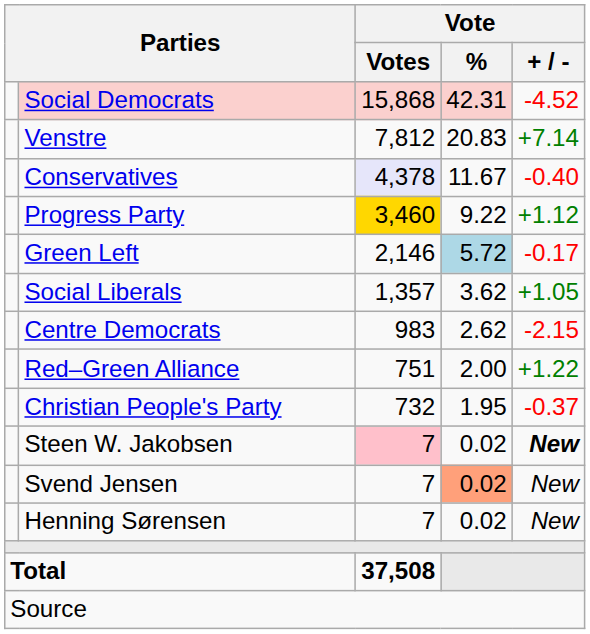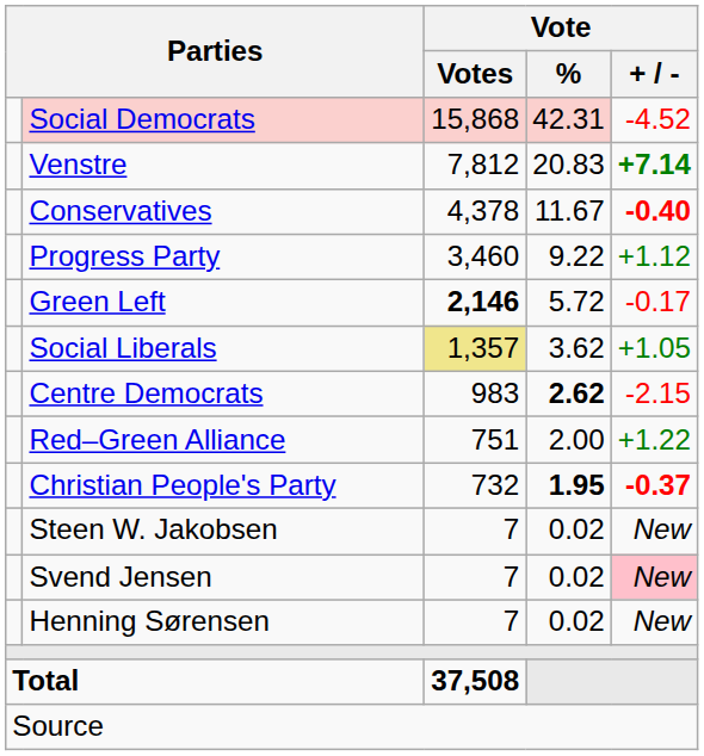Venstre | Vote / + / -: normal -> bold
Conservatives | Vote / Votes: lavender background -> no background
Conservatives | Vote / + / -: normal -> bold
Progress Party | Vote / Votes: gold background -> no background
Green Left | Vote / Votes: normal -> bold
Green Left | Vote / %: lightblue background -> no background
Social Liberals | Vote / Votes: no background -> khaki background
Centre Democrats | Vote / %: normal -> bold
Christian People's Party | Vote / %: normal -> bold
Christian People's Party | Vote / + / -: normal -> bold
Steen W. Jakobsen | Vote / Votes: pink background -> no background
Steen W. Jakobsen | Vote / + / -: bold -> normal
Svend Jensen | Vote / %: lightsalmon background -> no background
Svend Jensen | Vote / + / -: no background -> pink background
